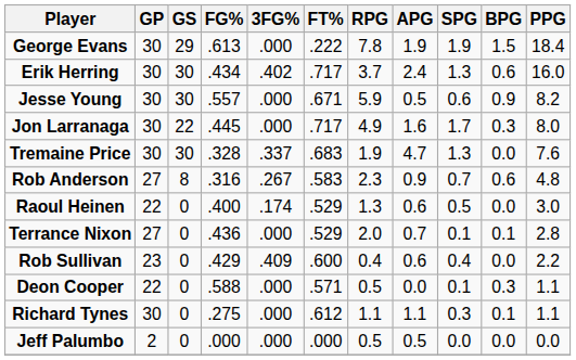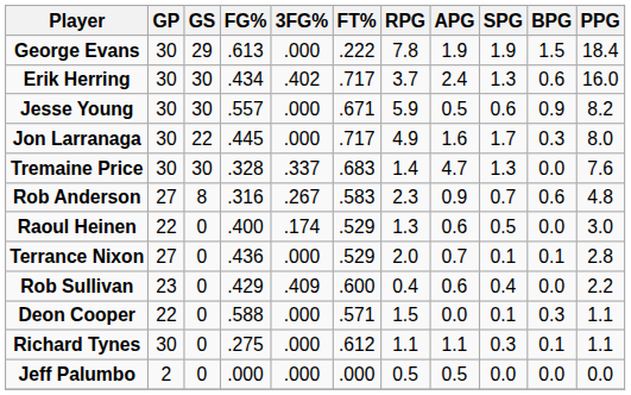Tremaine Price | RPG: 1.9 -> 1.4
Deon Cooper | RPG: 0.5 -> 1.5
